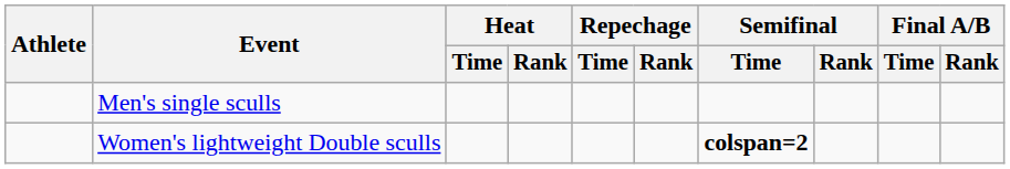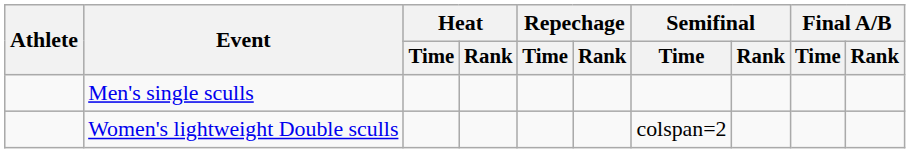Women's lightweight Double sculls | Semifinal / Time: bold -> normal
